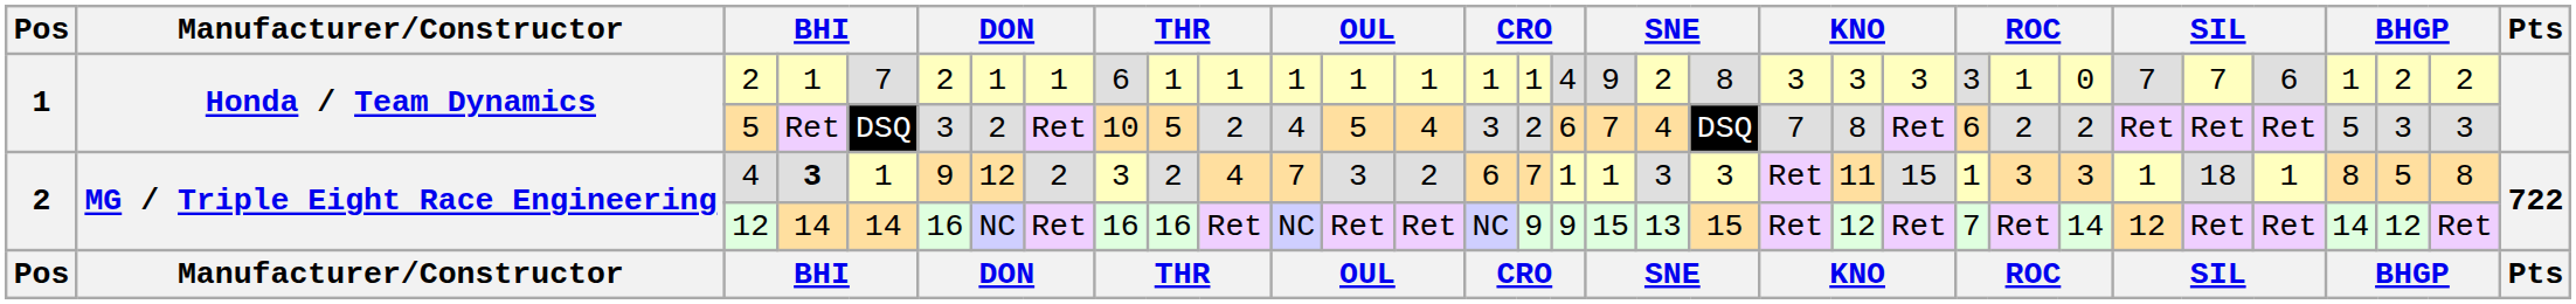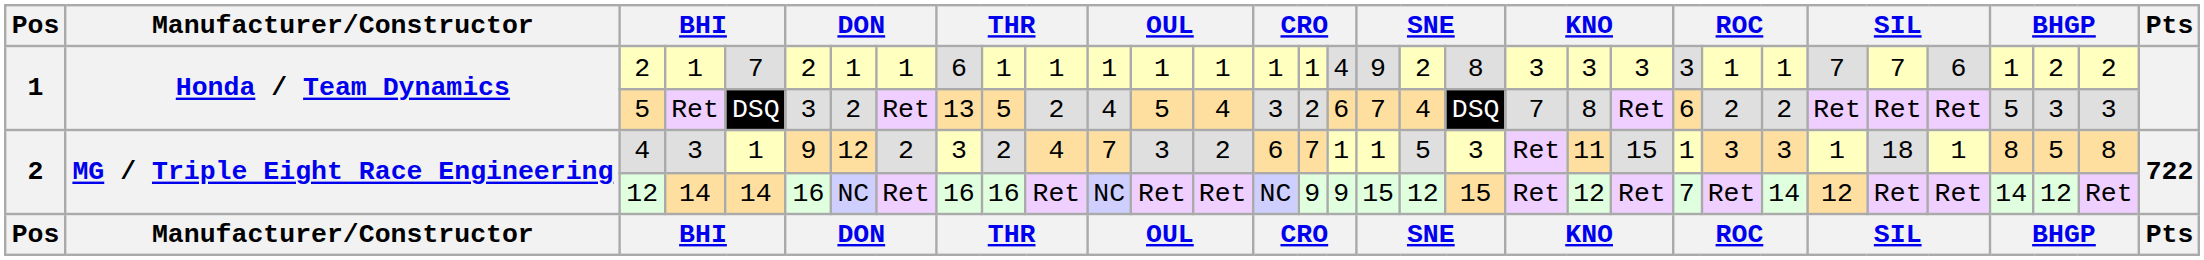row 2 | column 26: 0 -> 1
row 3 | column 9: 10 -> 13
row 4 | column 4: bold -> normal
row 4 | column 19: 3 -> 5
row 5 | column 19: 13 -> 12
